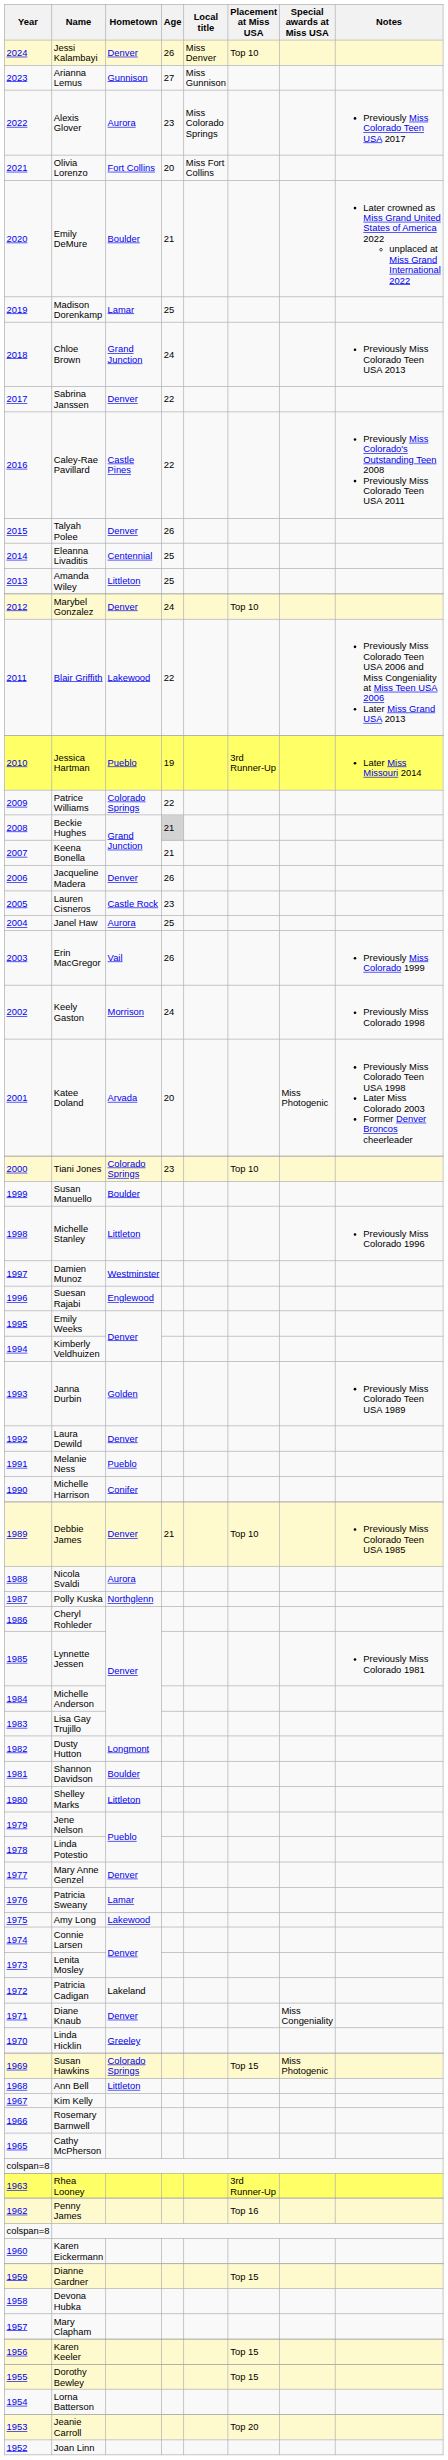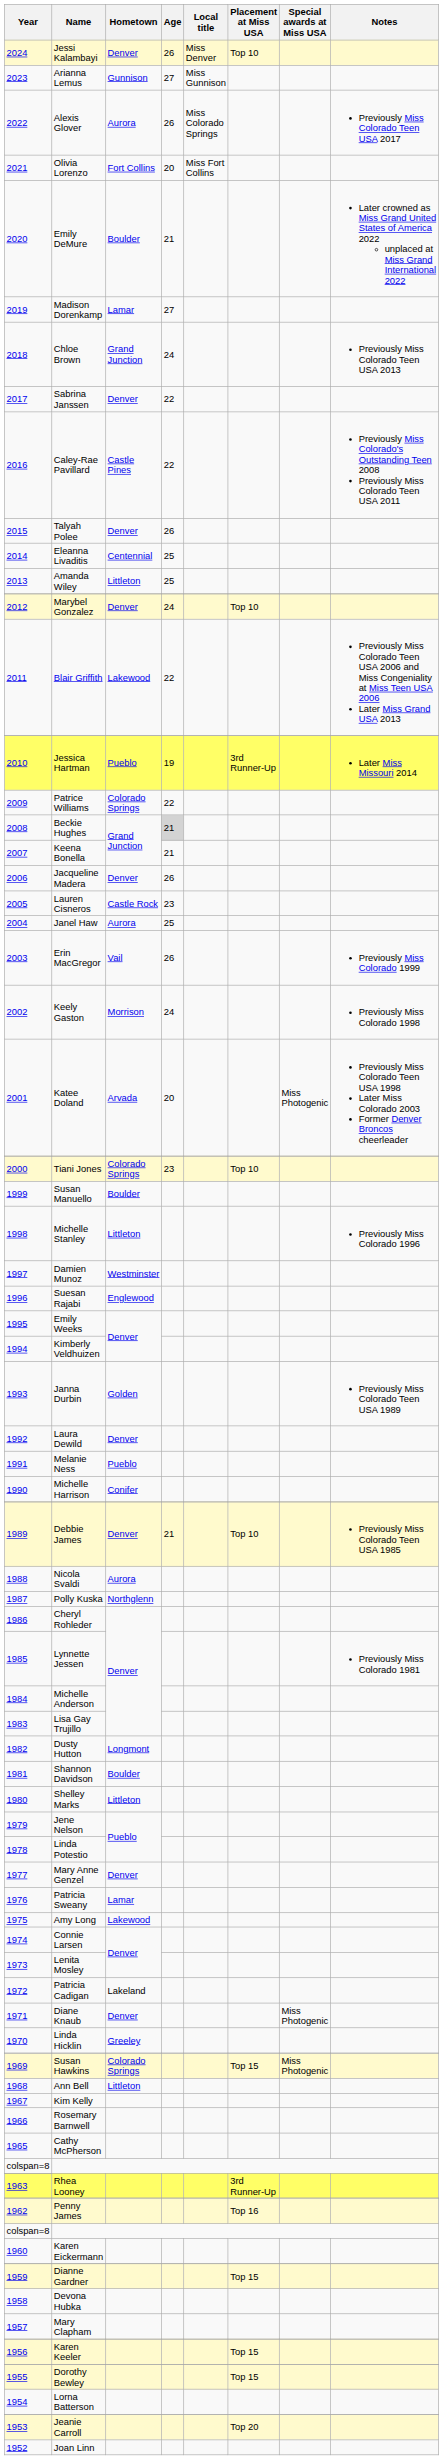Alexis Glover | Age: 23 -> 26
Madison Dorenkamp | Age: 25 -> 27
Diane Knaub | Special awards at Miss USA: Miss Congeniality -> Miss Photogenic
